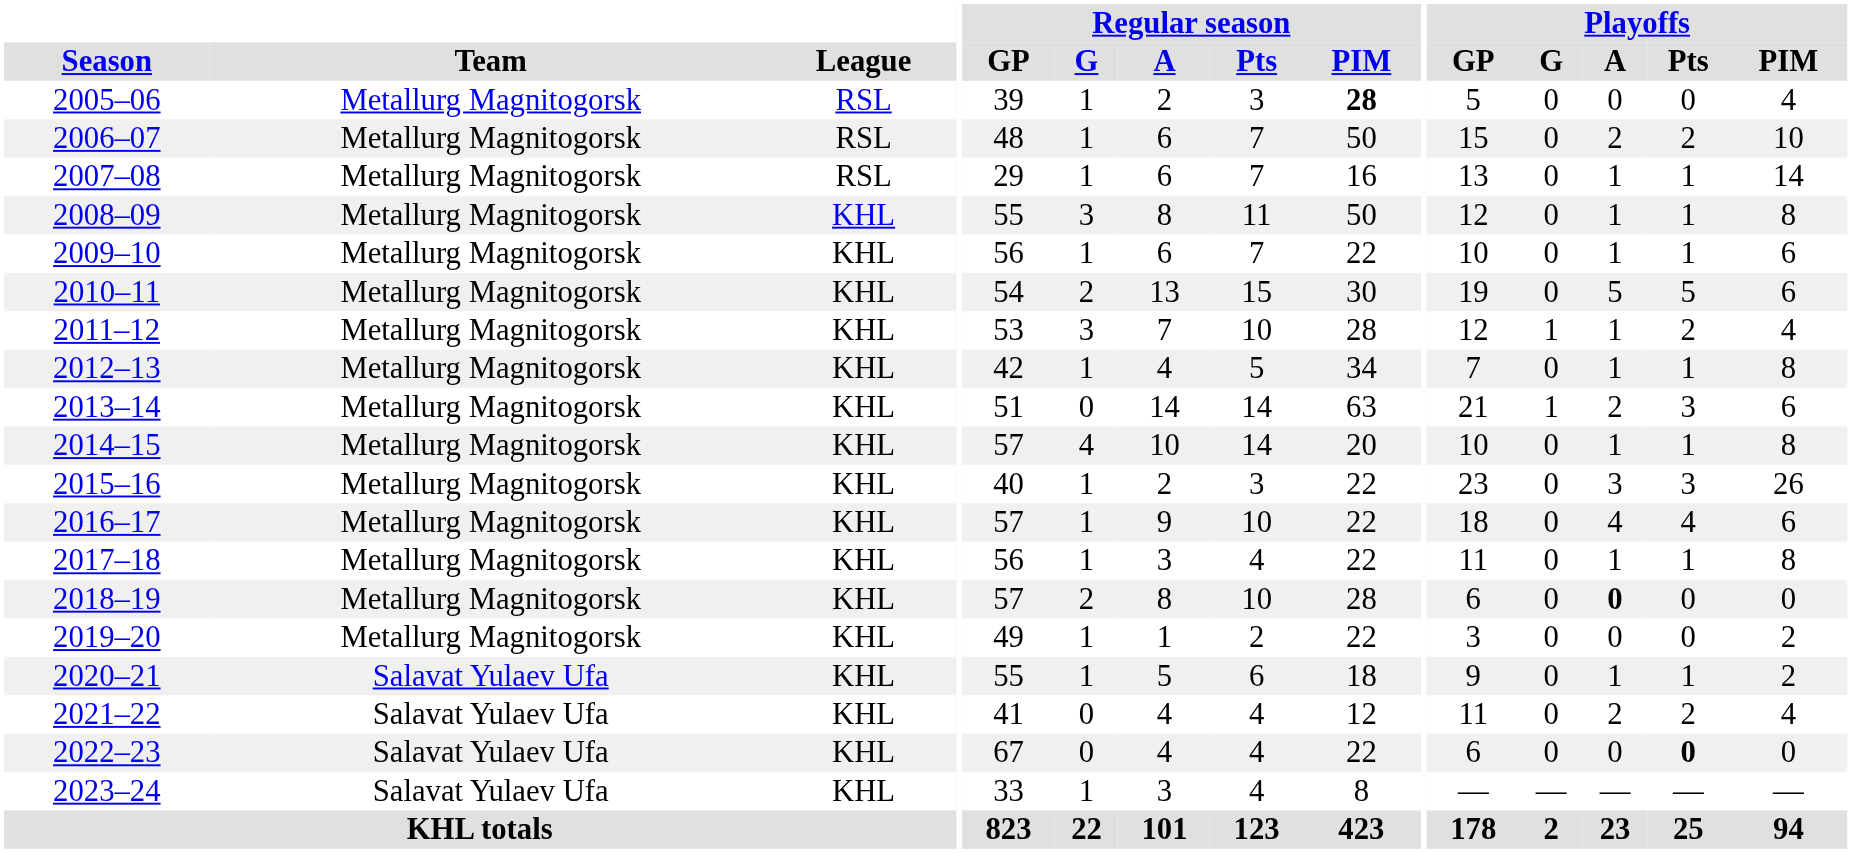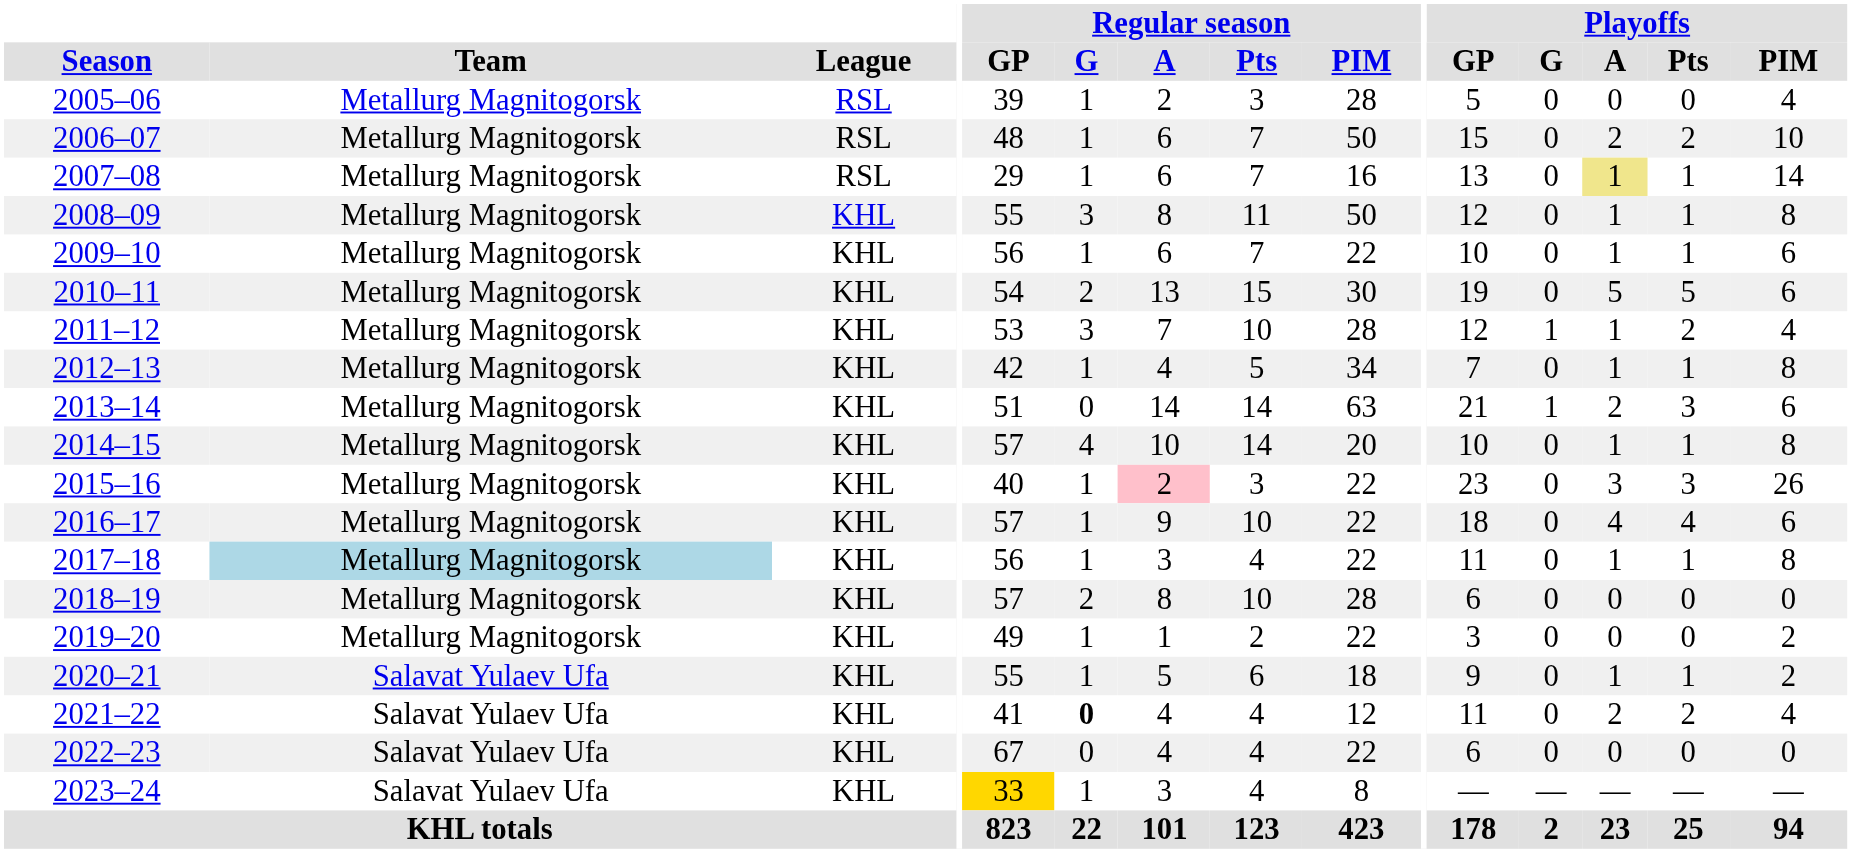2005–06 | Regular season / PIM: bold -> normal
2007–08 | Playoffs / A: no background -> khaki background
2015–16 | Regular season / A: no background -> pink background
2017–18 | Team: no background -> lightblue background
2018–19 | Playoffs / A: bold -> normal
2021–22 | Regular season / G: normal -> bold
2022–23 | Playoffs / Pts: bold -> normal
2023–24 | Regular season / GP: no background -> gold background
